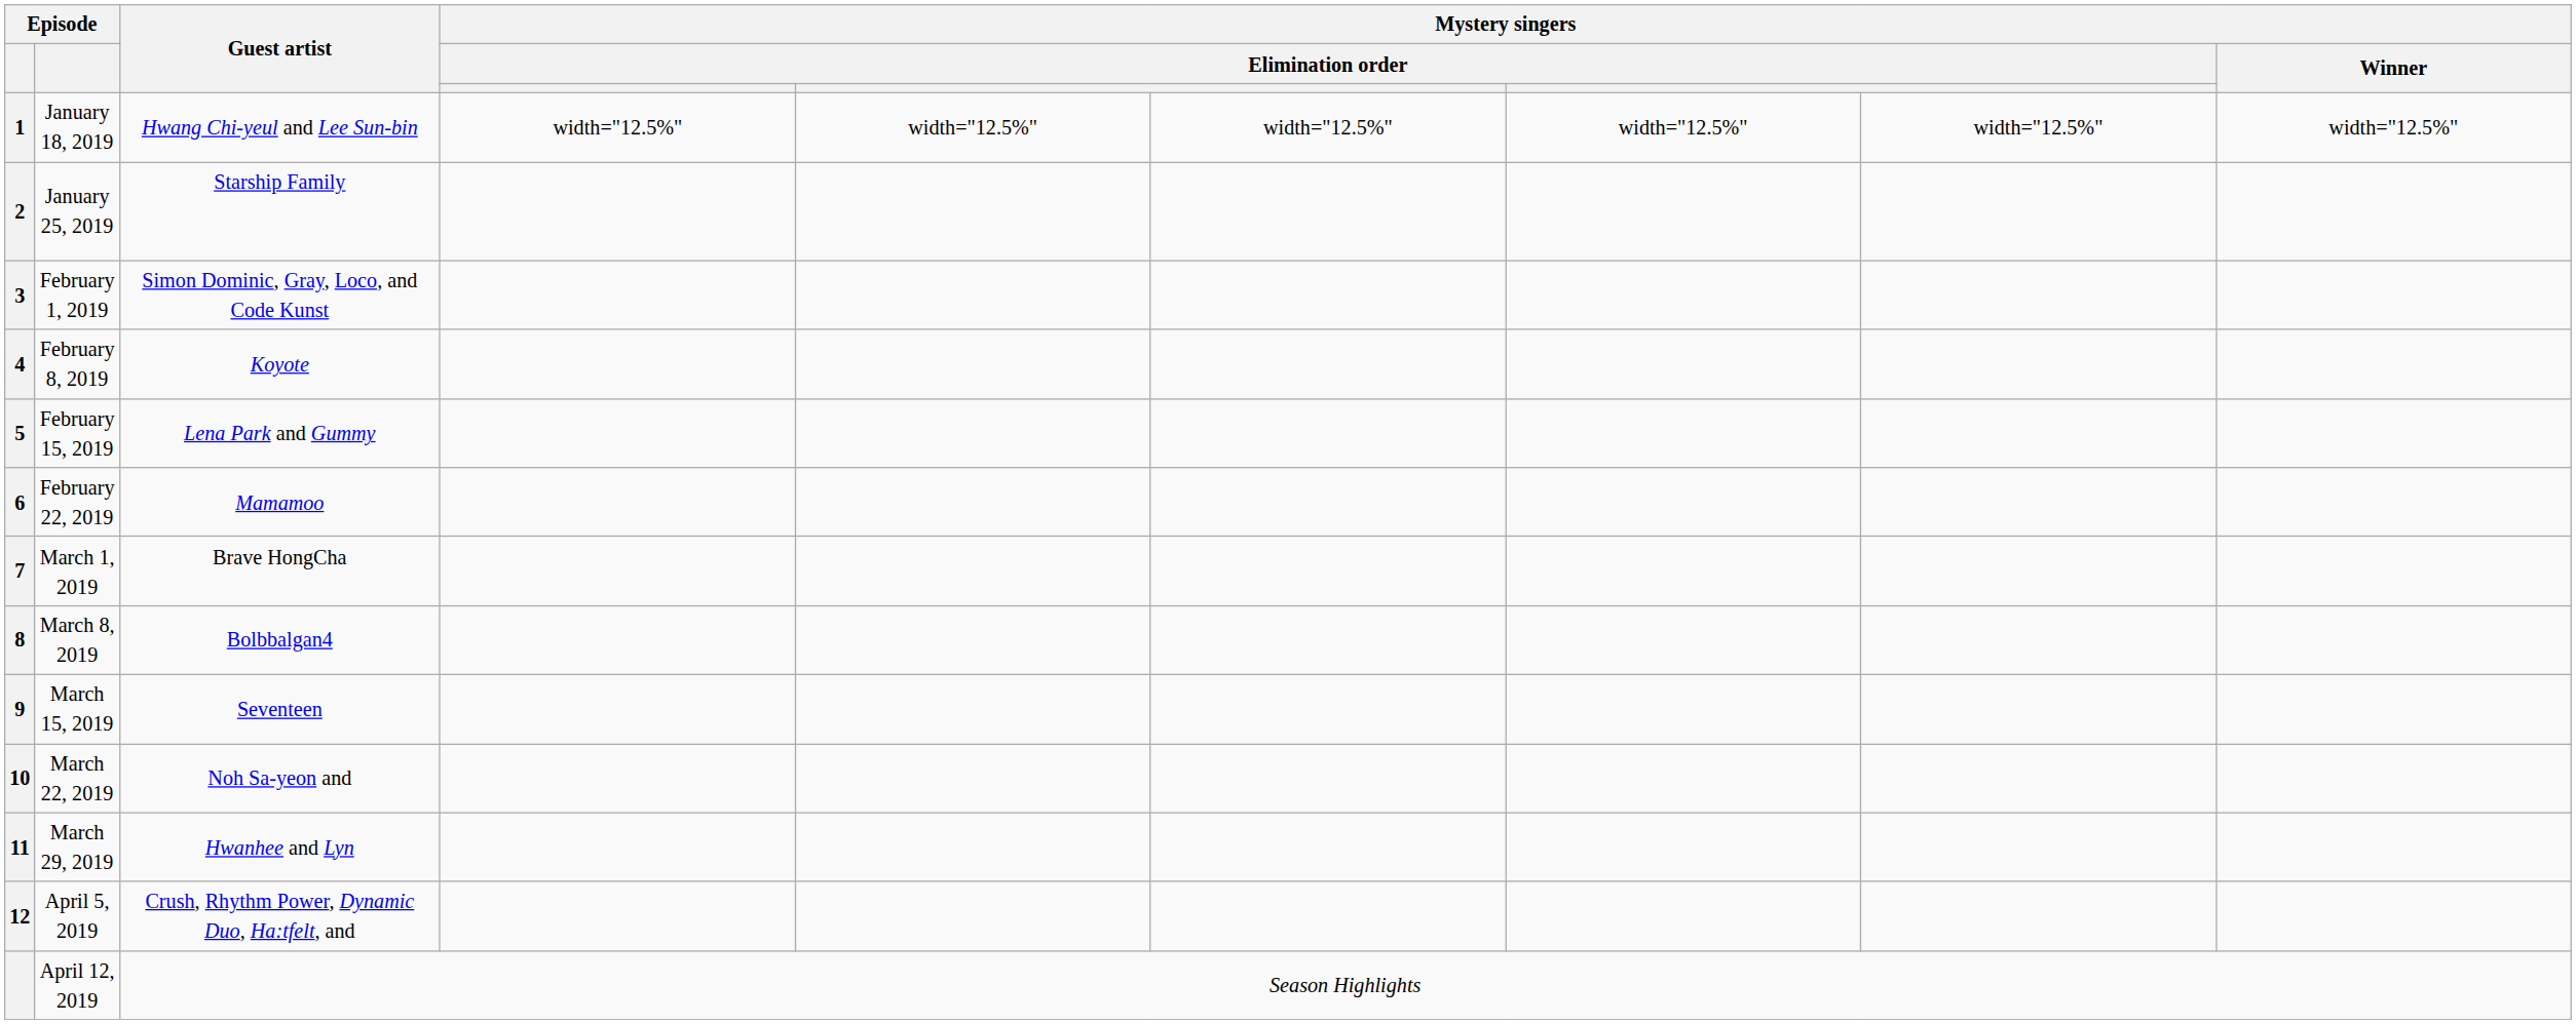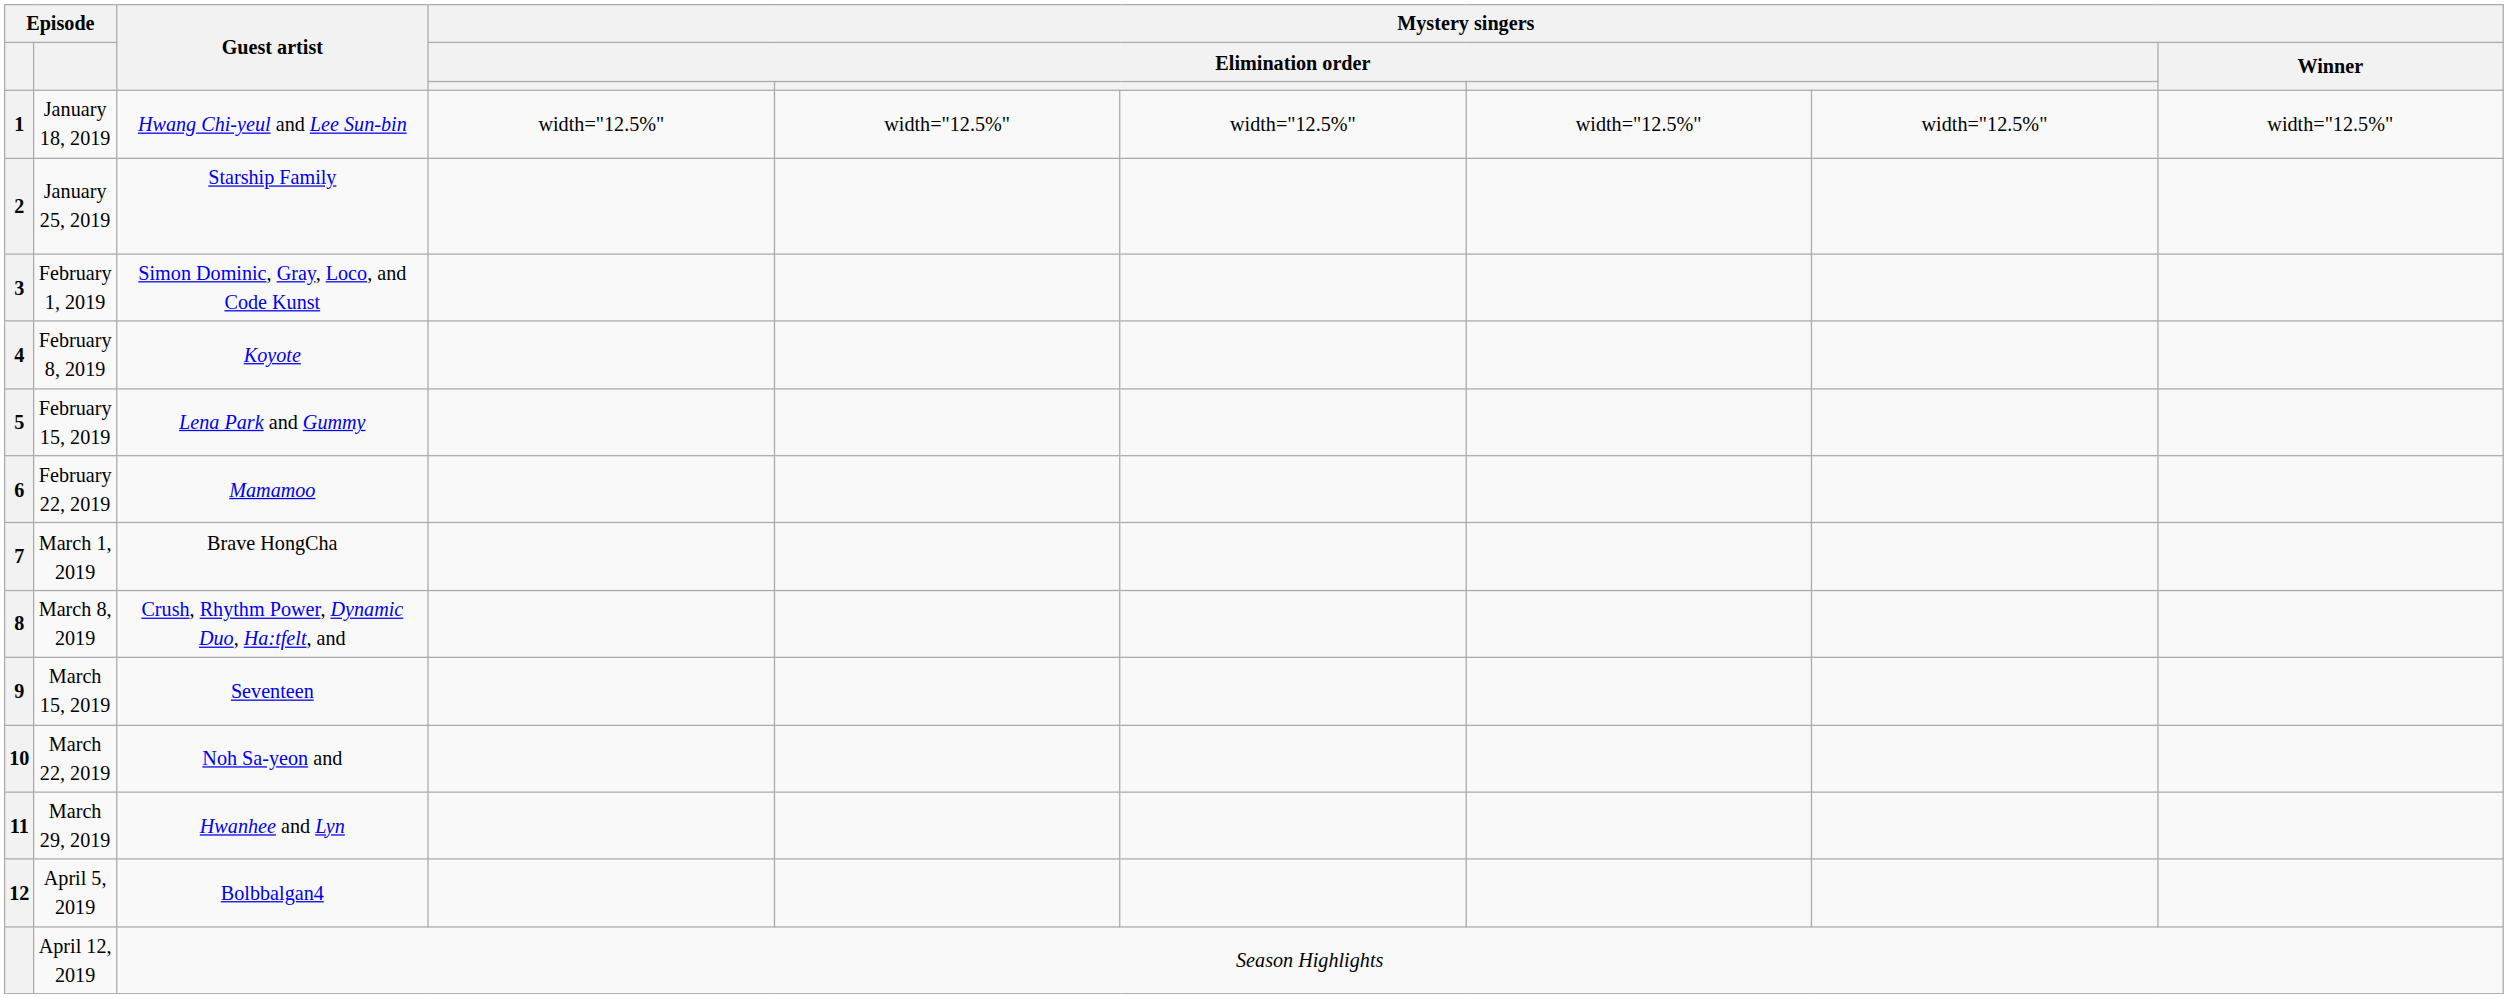March 8, 2019 | Guest artist: Bolbbalgan4 -> Crush, Rhythm Power, Dynamic Duo, Ha:tfelt, and
April 5, 2019 | Guest artist: Crush, Rhythm Power, Dynamic Duo, Ha:tfelt, and -> Bolbbalgan4
